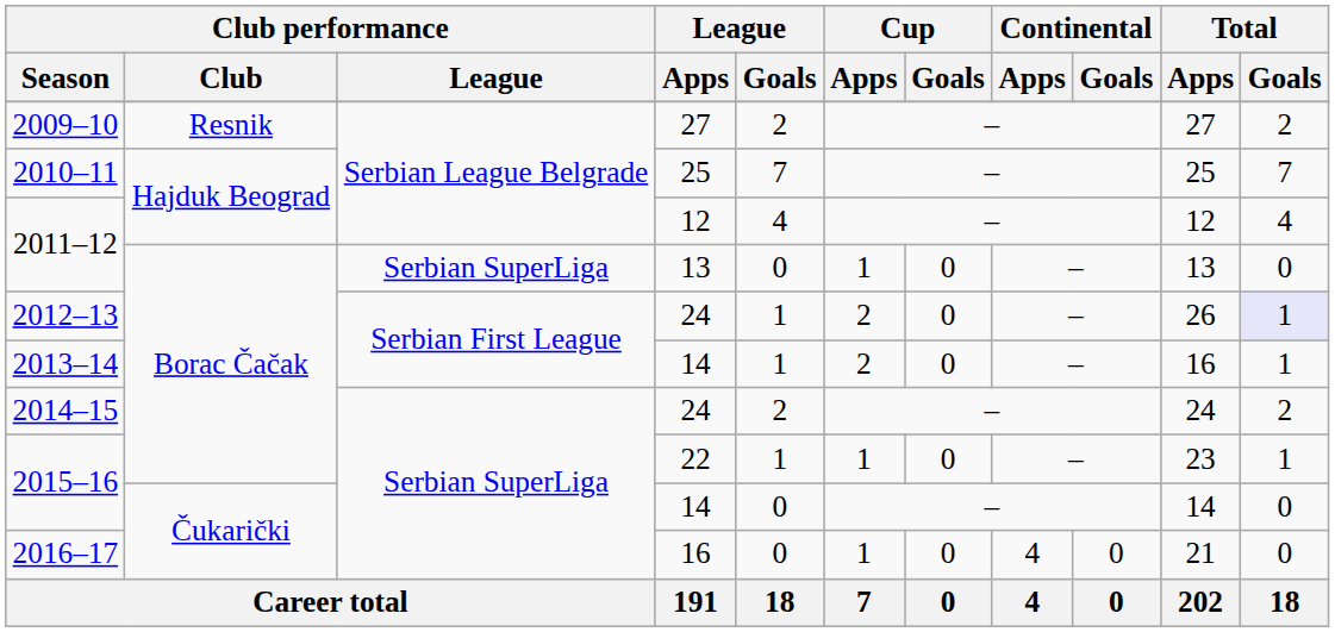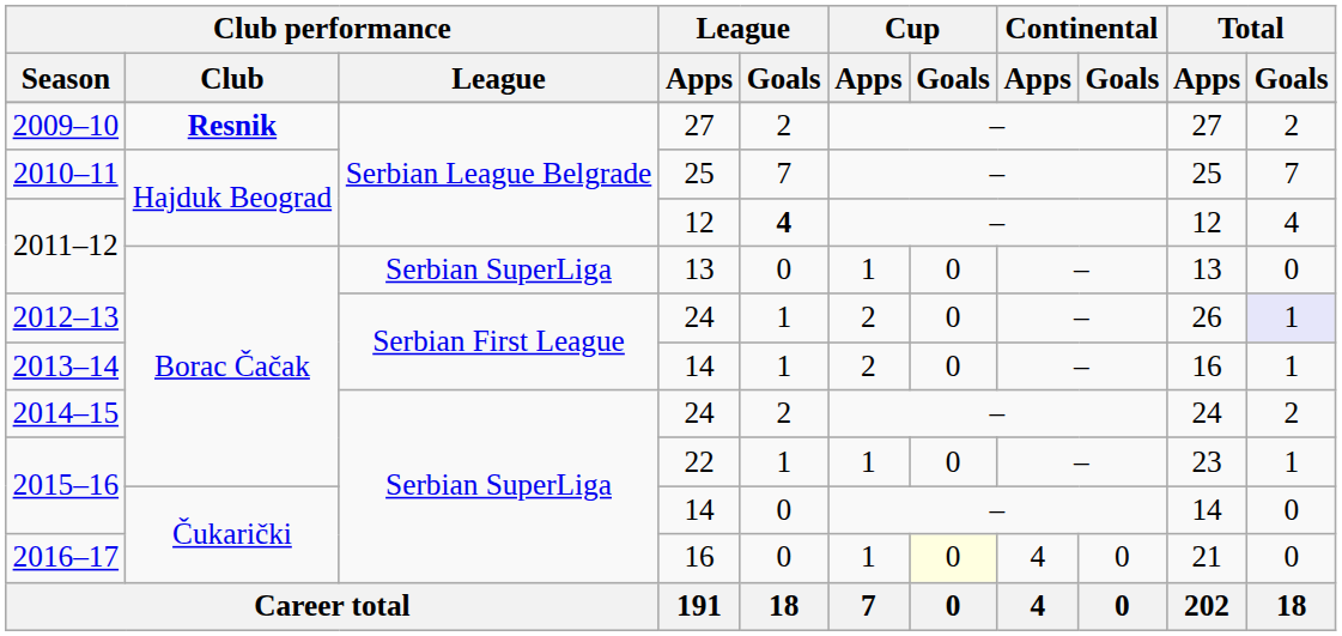2009–10 | Club performance / Club: normal -> bold
2011–12 / 12 | League / Goals: normal -> bold
2016–17 | Cup / Goals: no background -> lightyellow background
